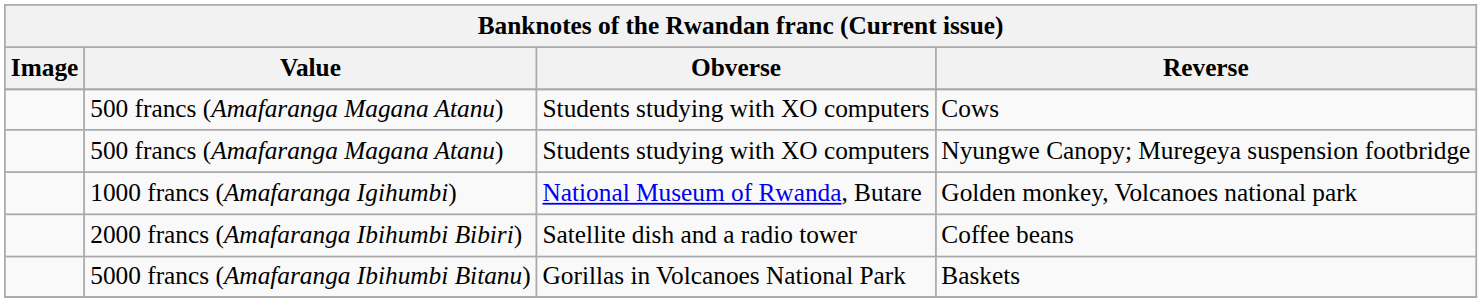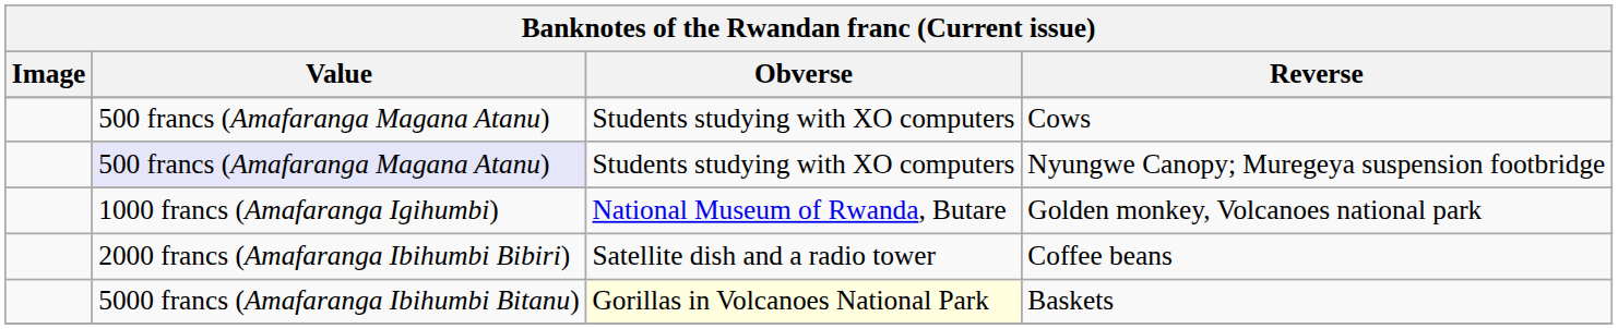Nyungwe Canopy; Muregeya suspension footbridge | Value: no background -> lavender background
Baskets | Obverse: no background -> lightyellow background
